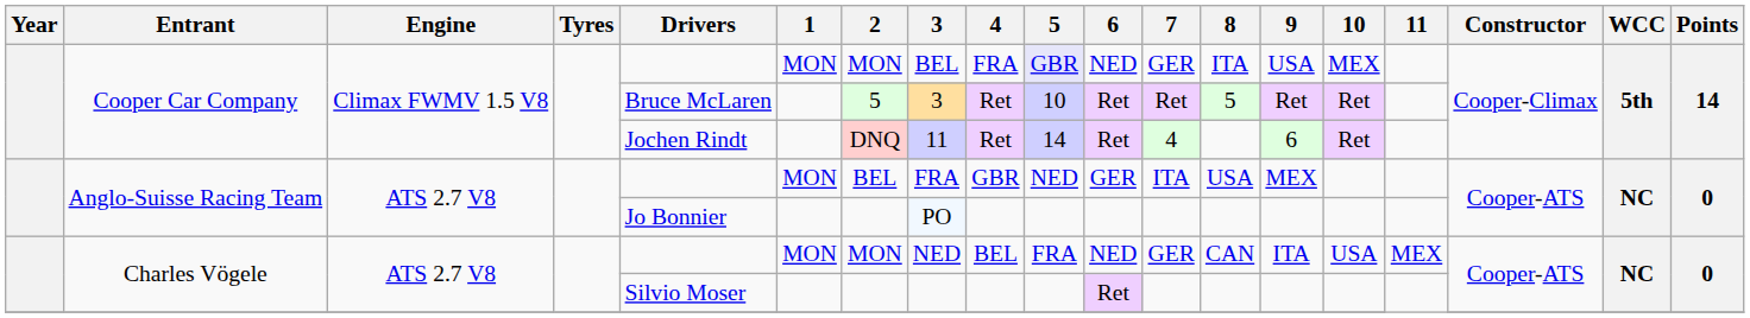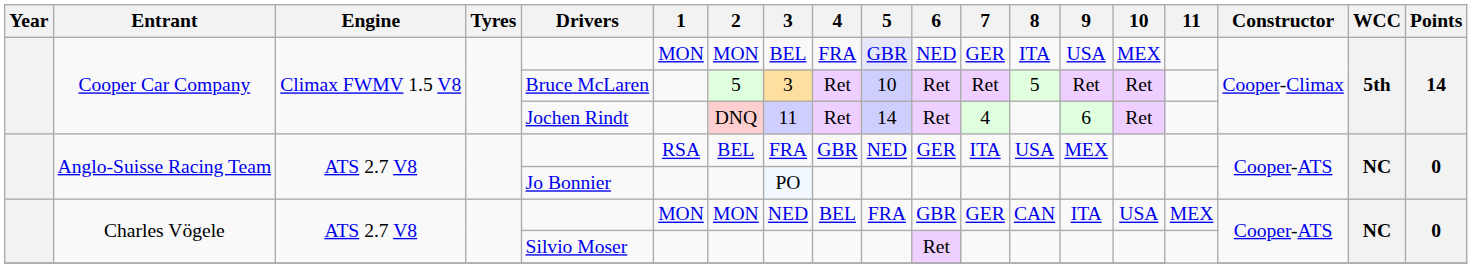row 5 | 1: MON -> RSA
row 7 | 6: NED -> GBR
